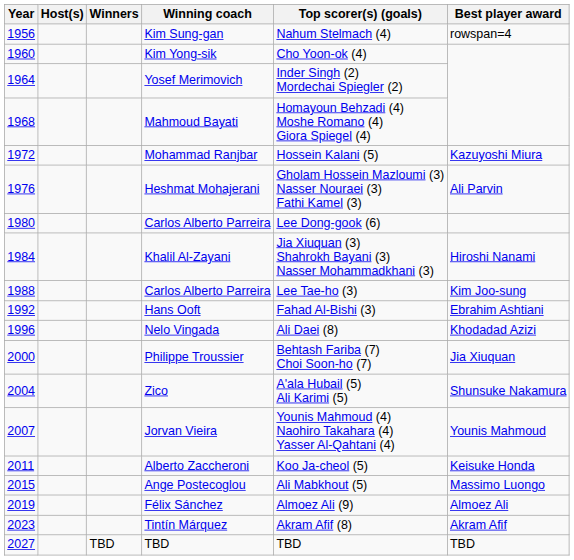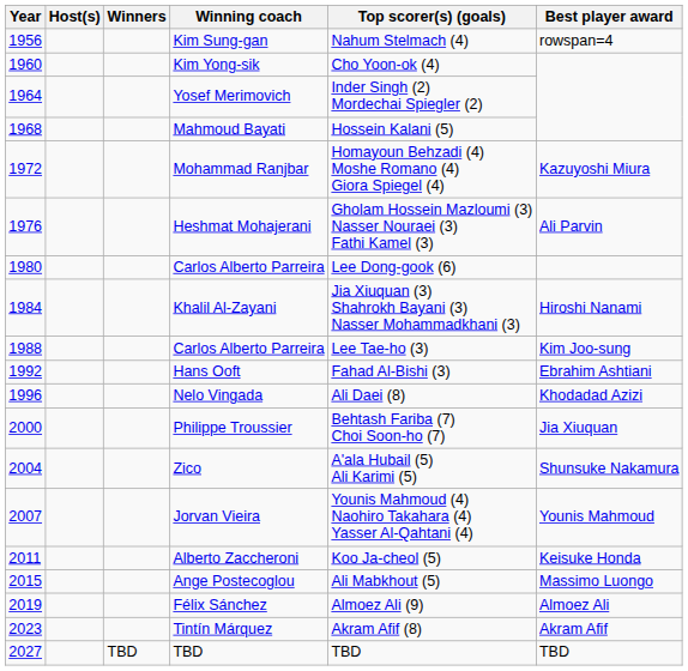Mahmoud Bayati | Top scorer(s) (goals): Homayoun Behzadi (4) Moshe Romano (4) Giora Spiegel (4) -> Hossein Kalani (5)
Mohammad Ranjbar | Top scorer(s) (goals): Hossein Kalani (5) -> Homayoun Behzadi (4) Moshe Romano (4) Giora Spiegel (4)
